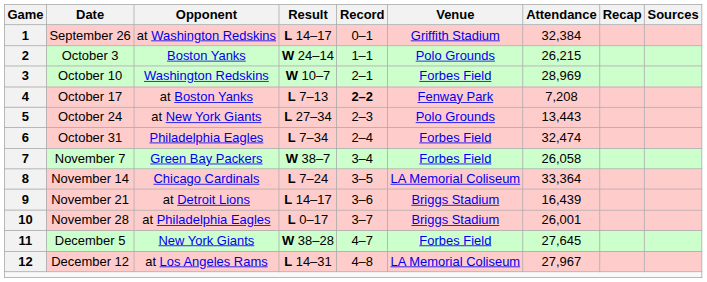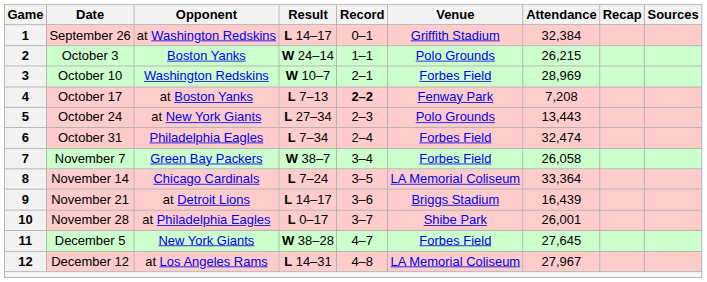10 | Venue: Briggs Stadium -> Shibe Park
